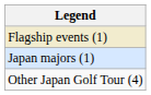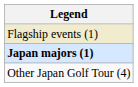row 3 | column 1: normal -> bold
